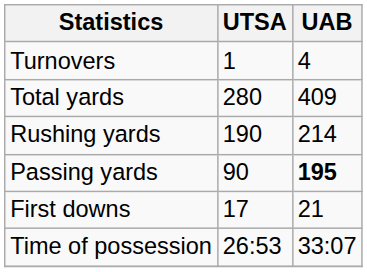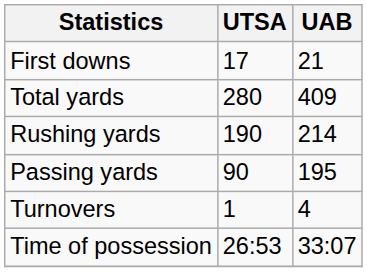rows swapped: First downs <-> Turnovers
Passing yards | UAB: bold -> normal
